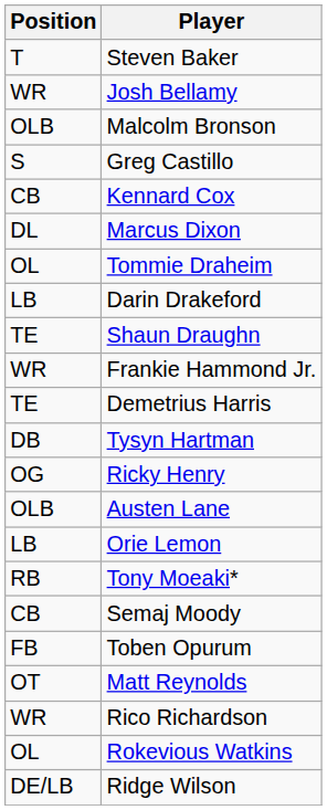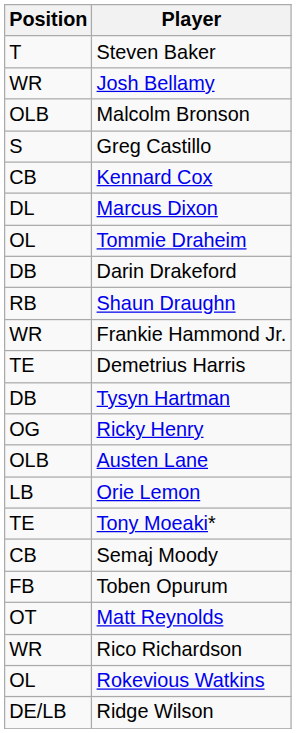Darin Drakeford | Position: LB -> DB
Shaun Draughn | Position: TE -> RB
Tony Moeaki* | Position: RB -> TE
